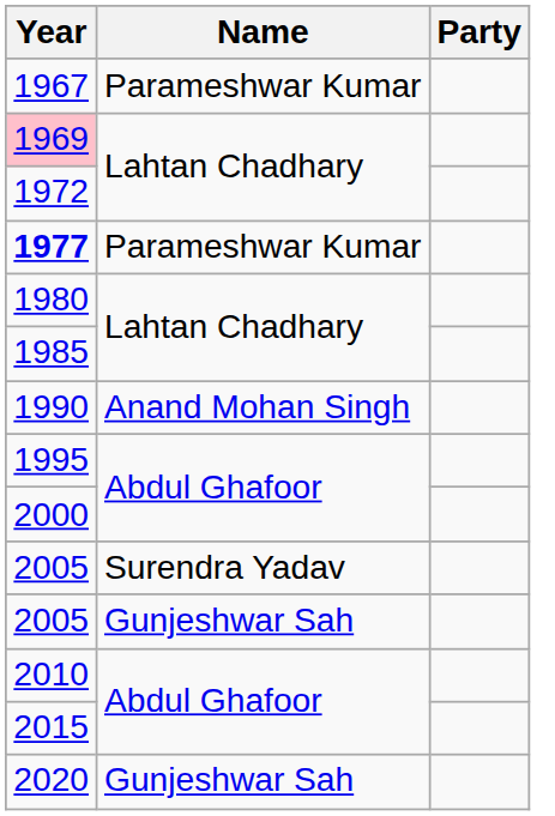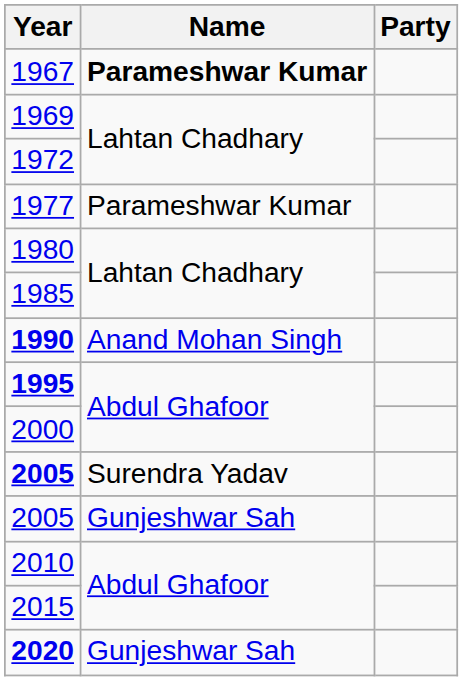1967 | Name: normal -> bold
1969 | Year: pink background -> no background
1977 | Year: bold -> normal
1990 | Year: normal -> bold
1995 | Year: normal -> bold
2005 / Surendra Yadav | Year: normal -> bold
2020 | Year: normal -> bold
